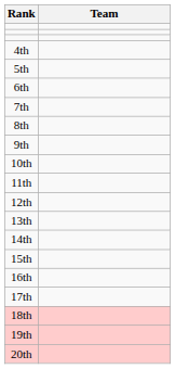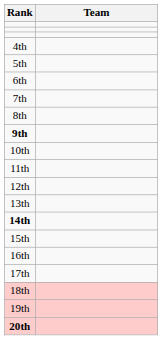row 10 | Rank: normal -> bold
row 15 | Rank: normal -> bold
row 21 | Rank: normal -> bold
